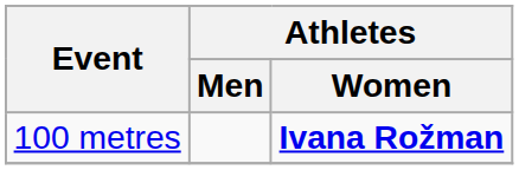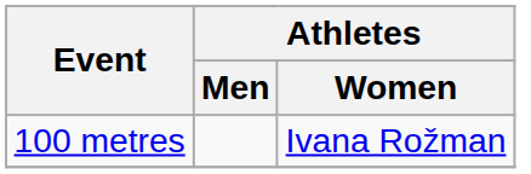100 metres | Athletes / Women: bold -> normal
